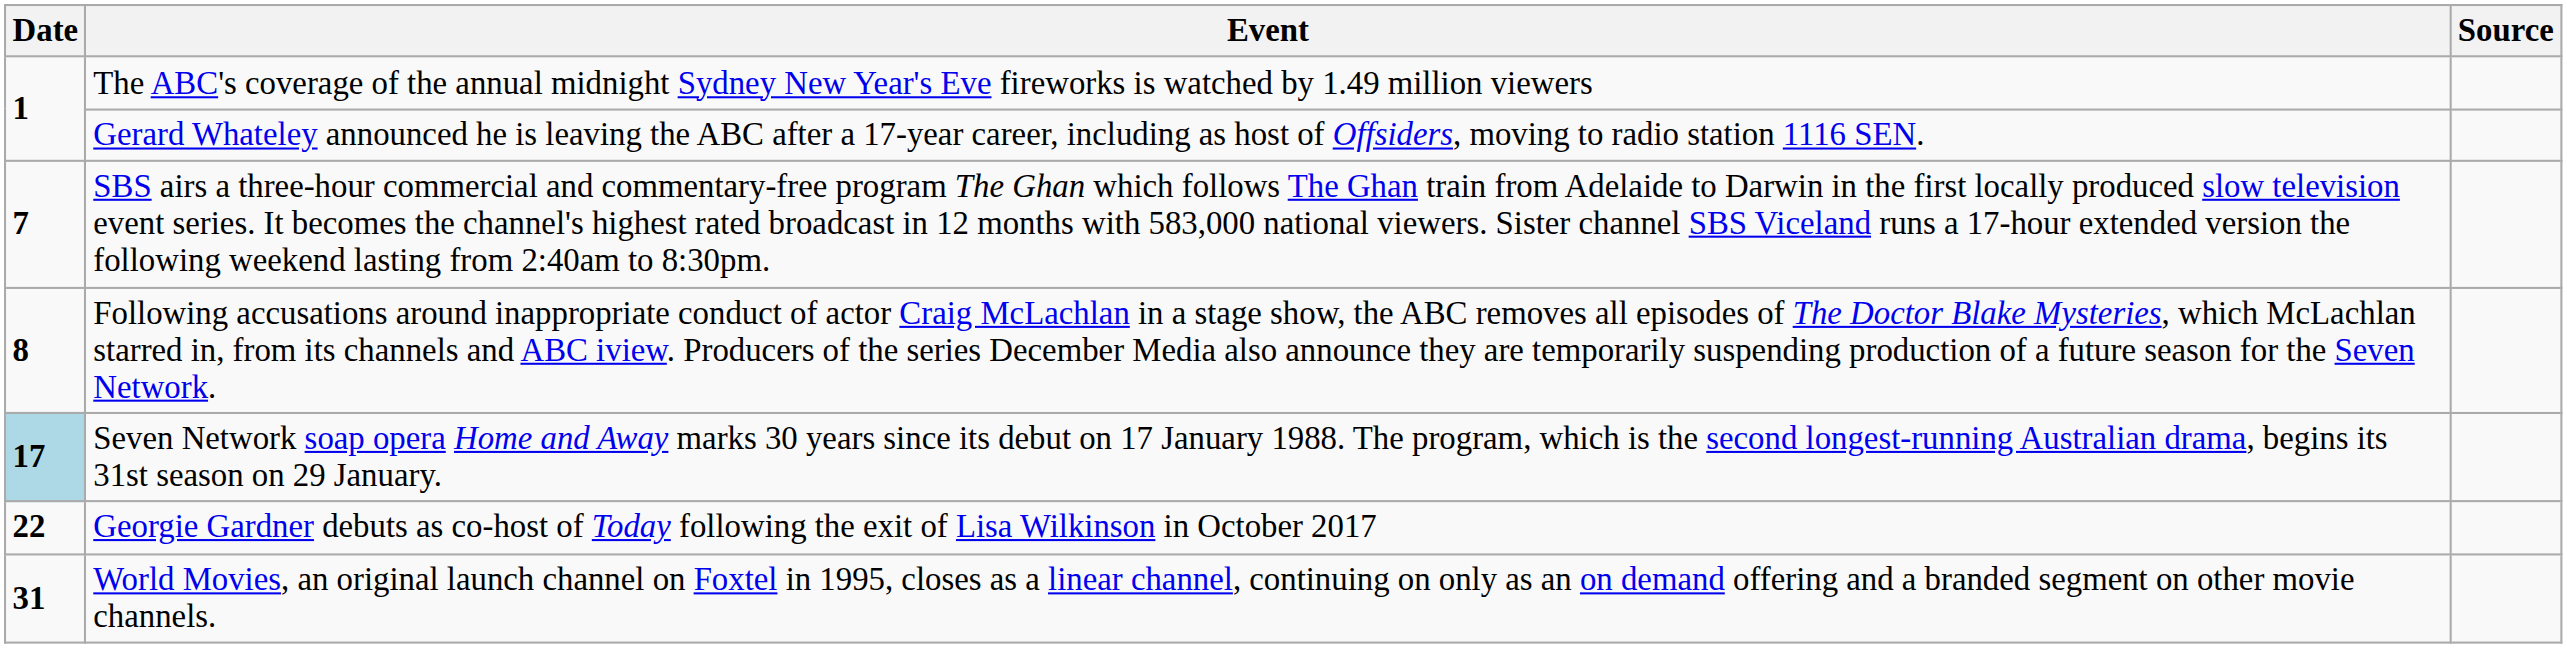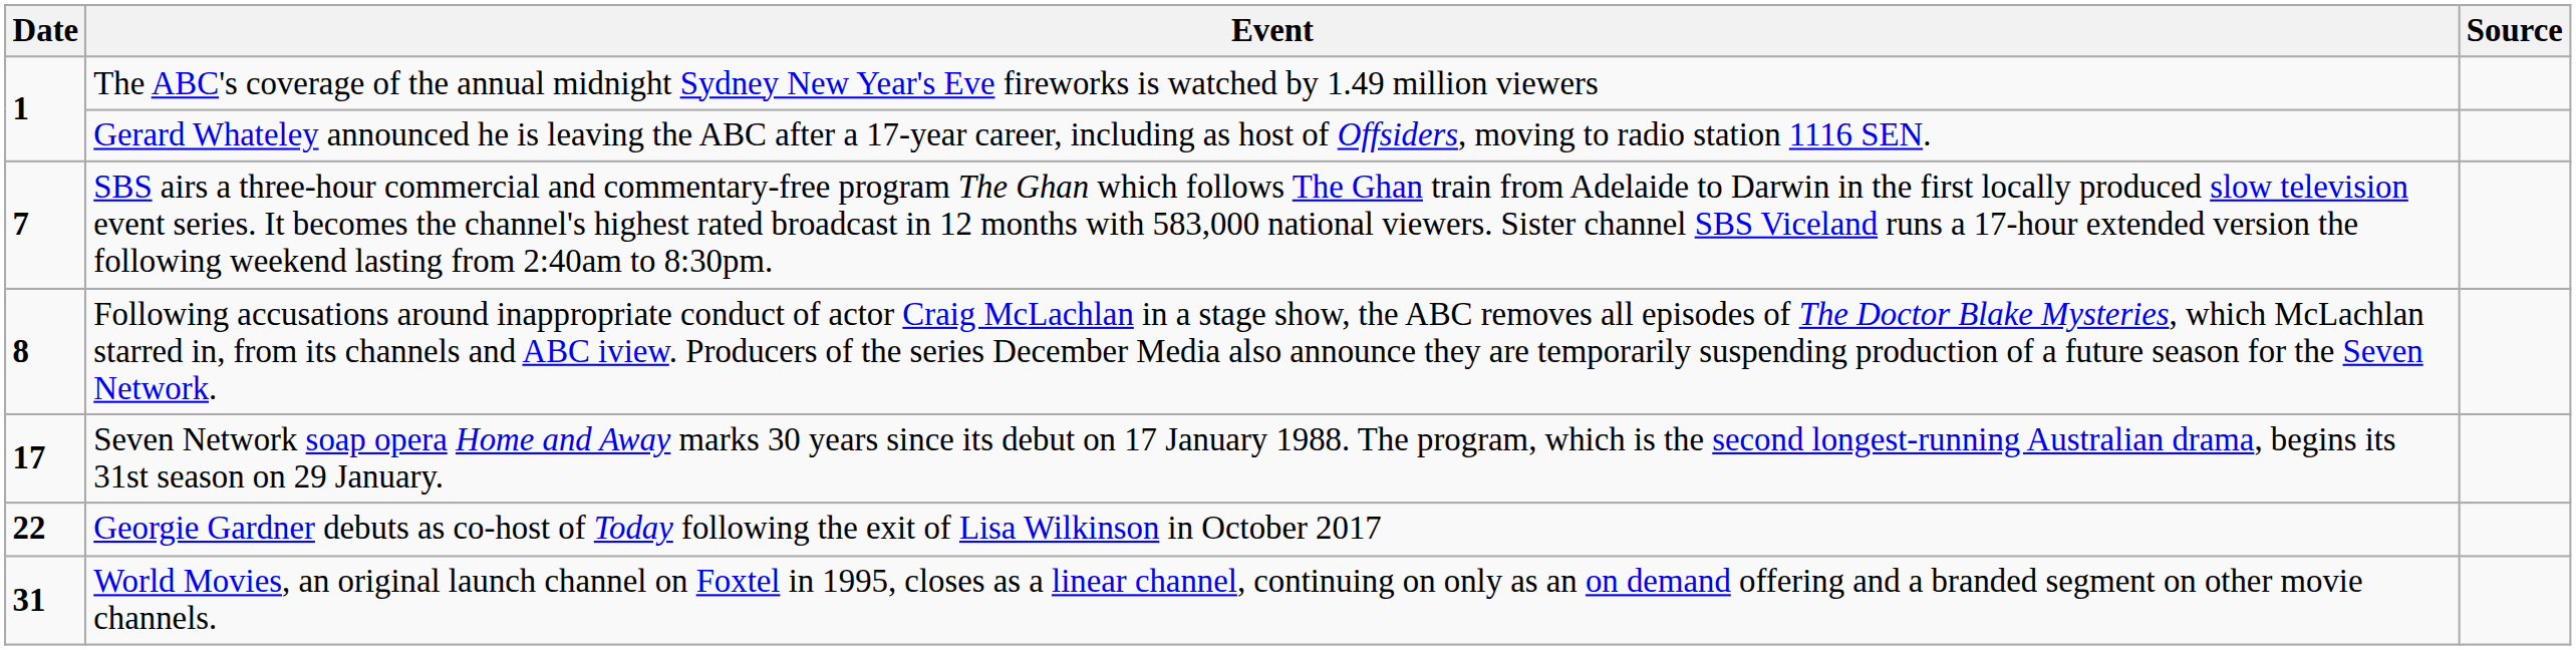row 6 | Date: lightblue background -> no background
